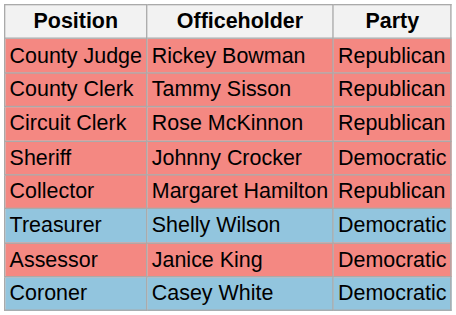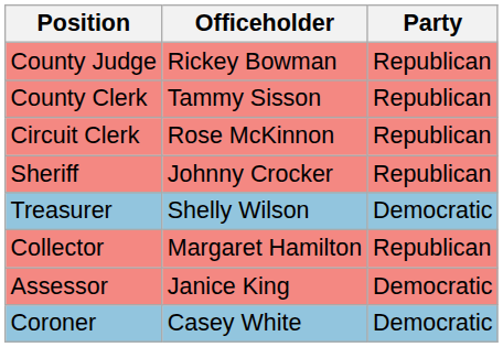Sheriff | Party: Democratic -> Republican
rows swapped: Treasurer <-> Collector
